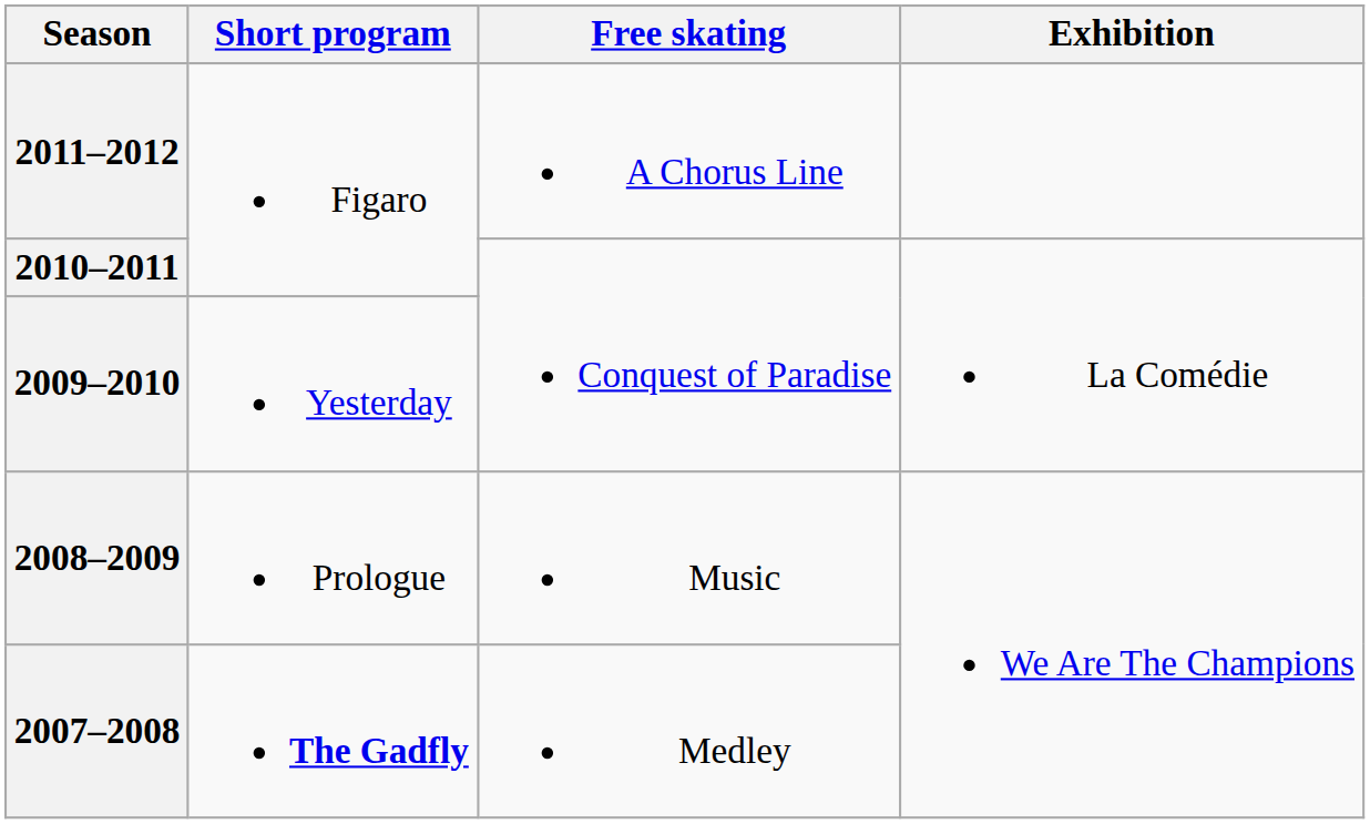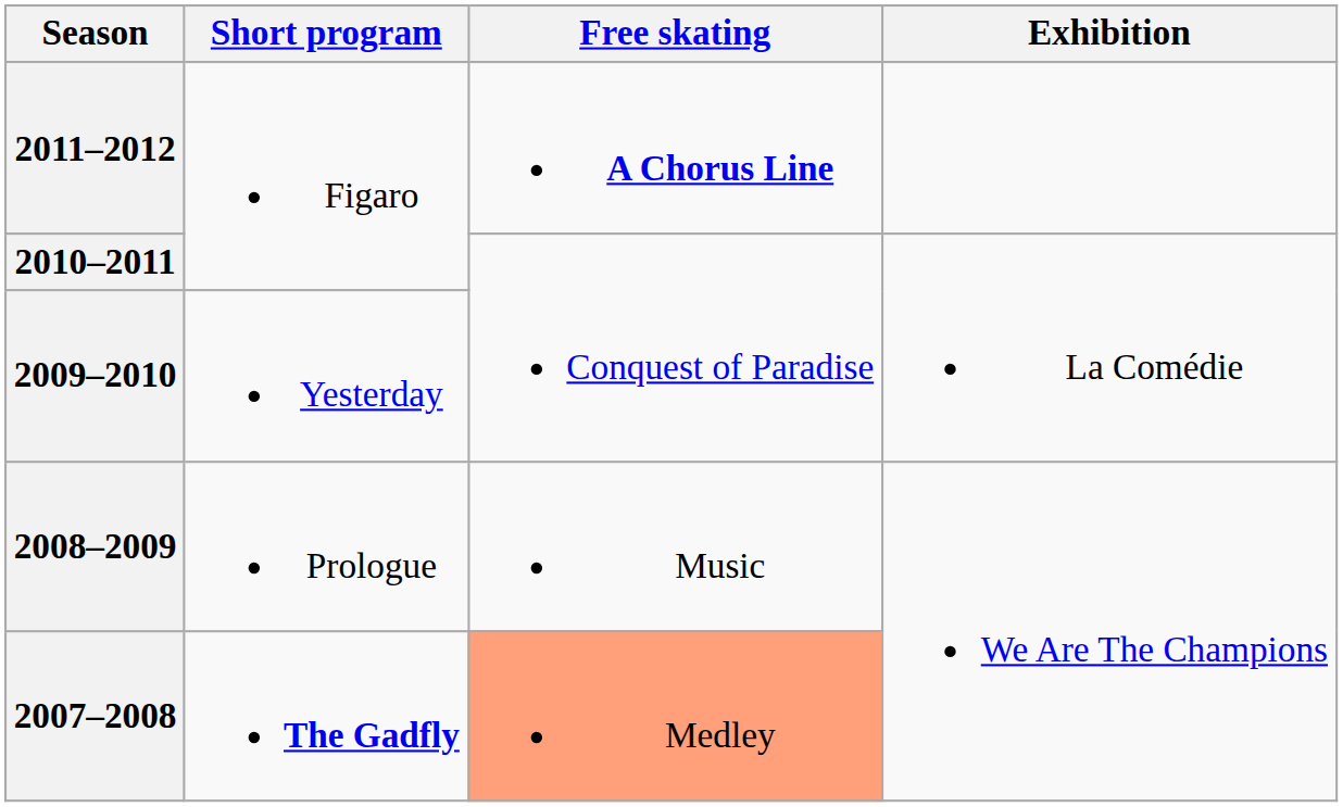2011–2012 | Free skating: normal -> bold
2007–2008 | Free skating: no background -> lightsalmon background
